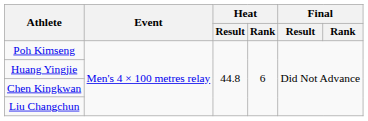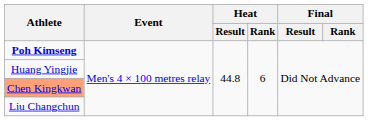Poh Kimseng | Athlete: normal -> bold
Chen Kingkwan | Athlete: no background -> lightsalmon background
